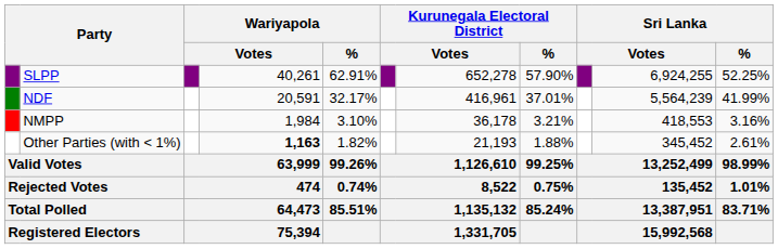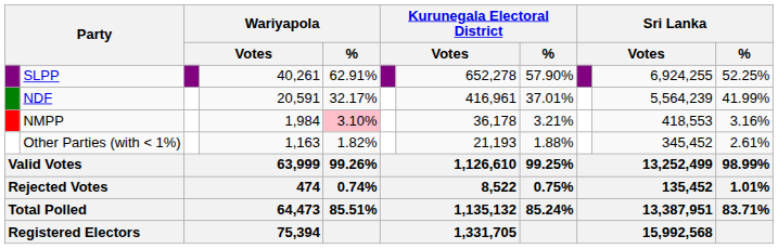NMPP | Wariyapola / %: no background -> pink background
Other Parties (with < 1%) | column 4: bold -> normal
